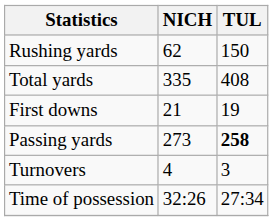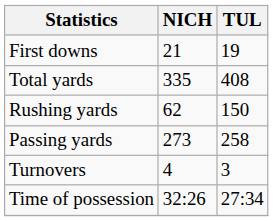rows swapped: First downs <-> Rushing yards
Passing yards | TUL: bold -> normal
